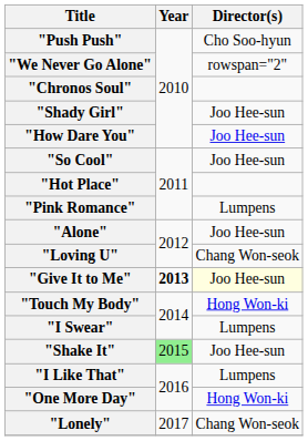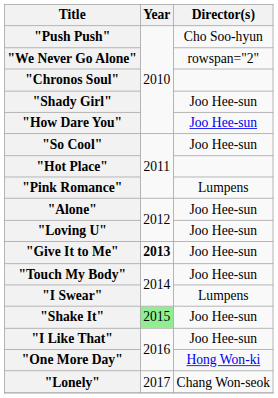"Loving U" | Director(s): Chang Won-seok -> Joo Hee-sun
"Give It to Me" | Director(s): lightyellow background -> no background
"Touch My Body" | Director(s): Hong Won-ki -> Joo Hee-sun
"I Like That" | Director(s): Lumpens -> Joo Hee-sun
